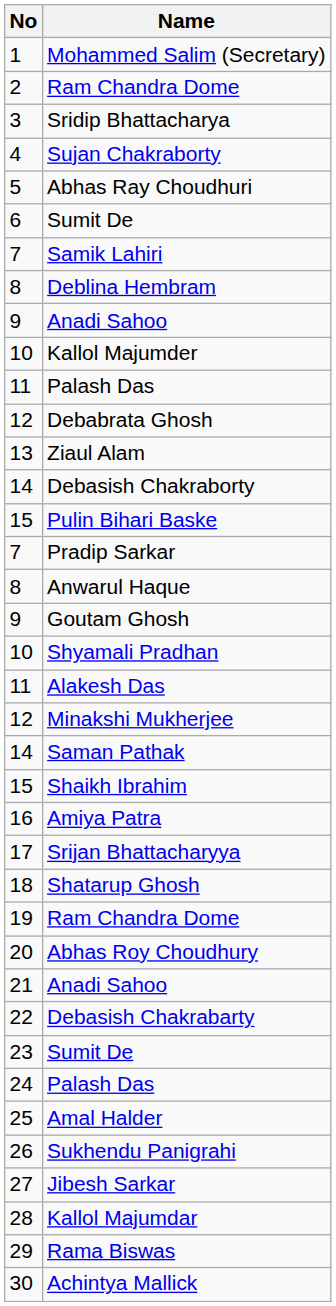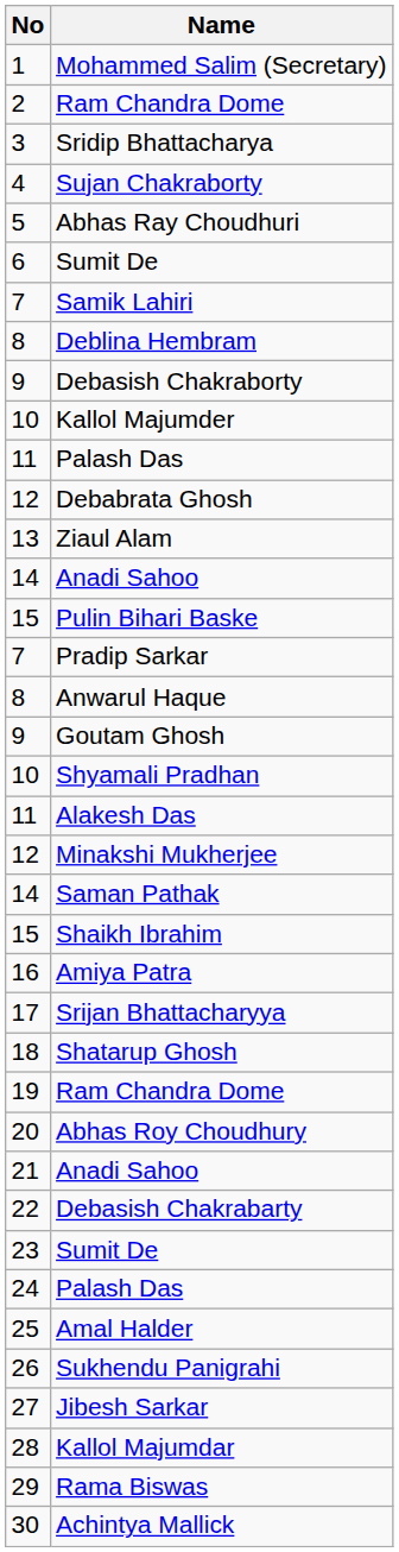row 10 | Name: Anadi Sahoo -> Debasish Chakraborty
row 15 | Name: Debasish Chakraborty -> Anadi Sahoo
